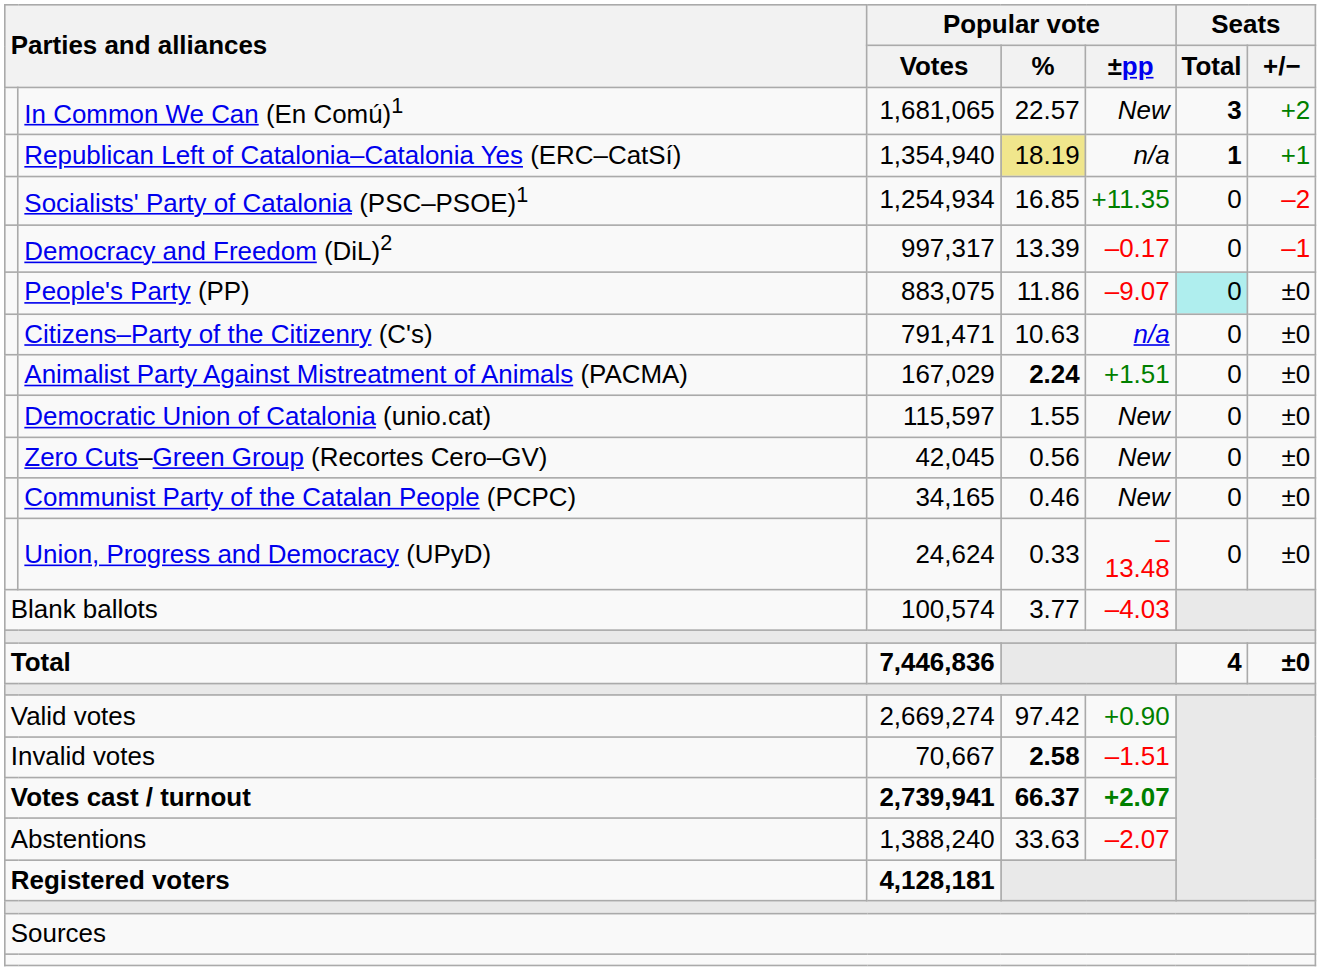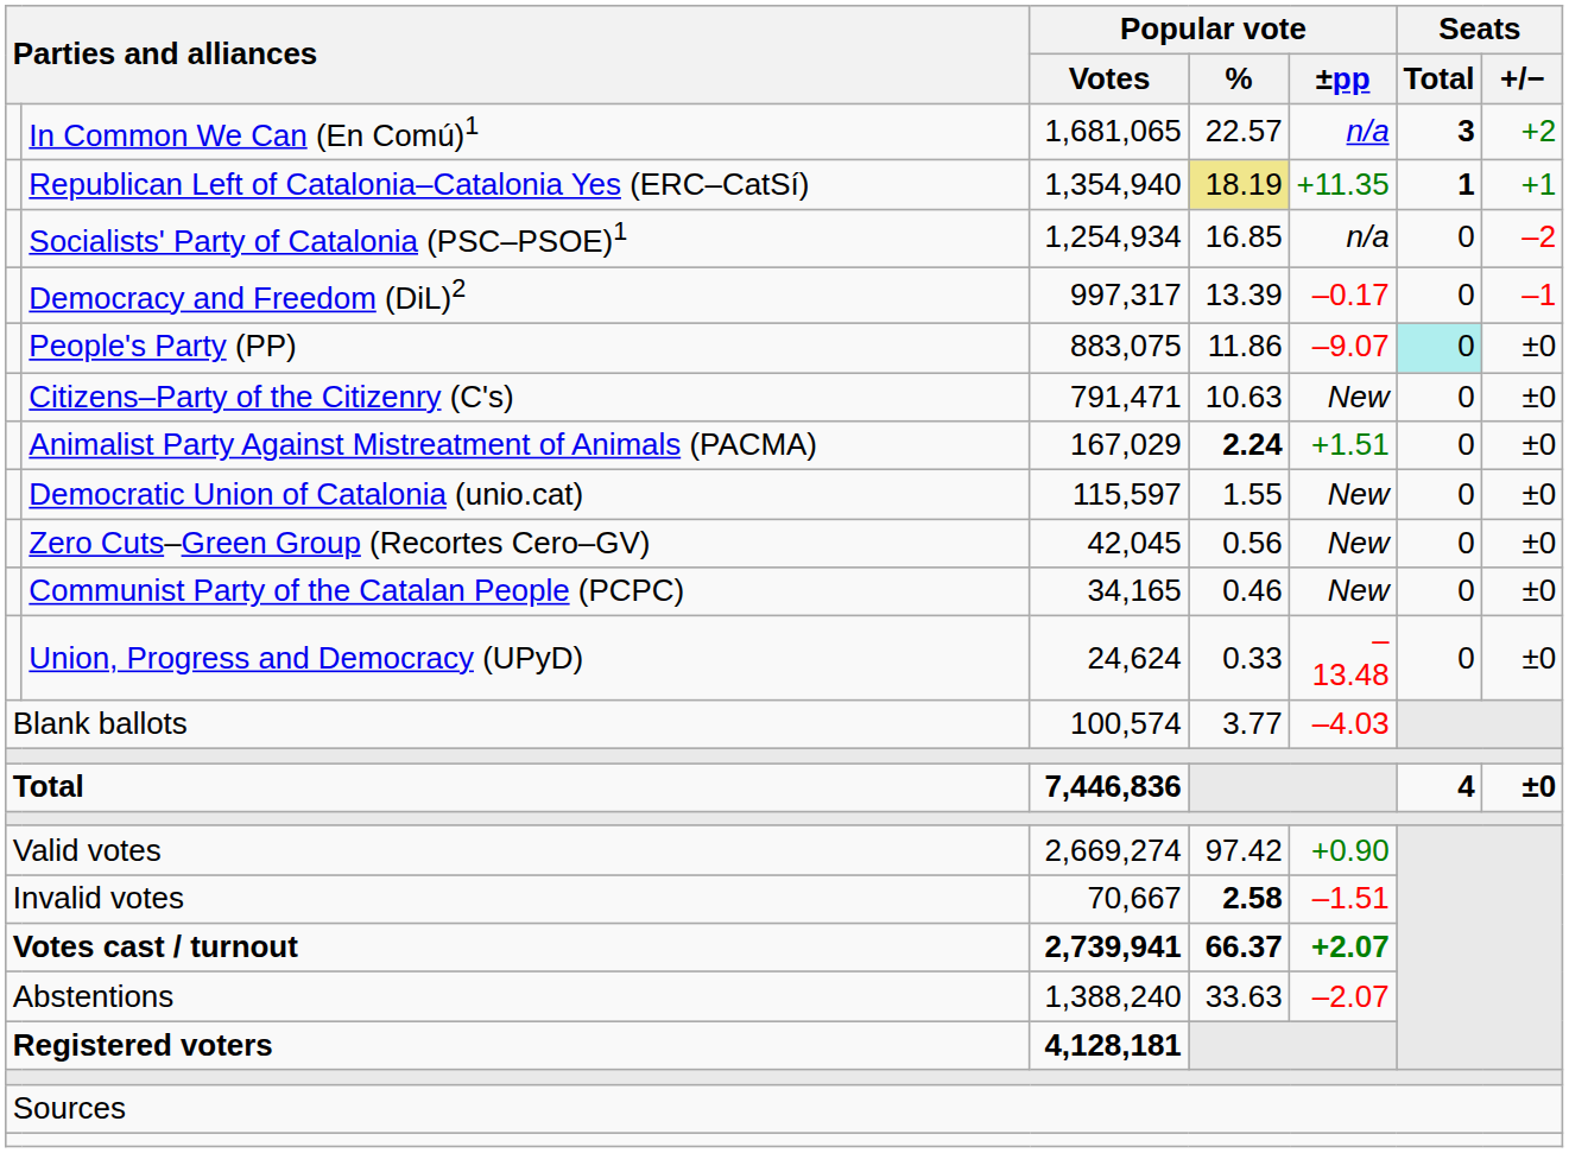In Common We Can (En Comú)1 | Popular vote / ±pp: New -> n/a
Republican Left of Catalonia–Catalonia Yes (ERC–CatSí) | Popular vote / ±pp: n/a -> +11.35
Socialists' Party of Catalonia (PSC–PSOE)1 | Popular vote / ±pp: +11.35 -> n/a
Citizens–Party of the Citizenry (C's) | Popular vote / ±pp: n/a -> New
